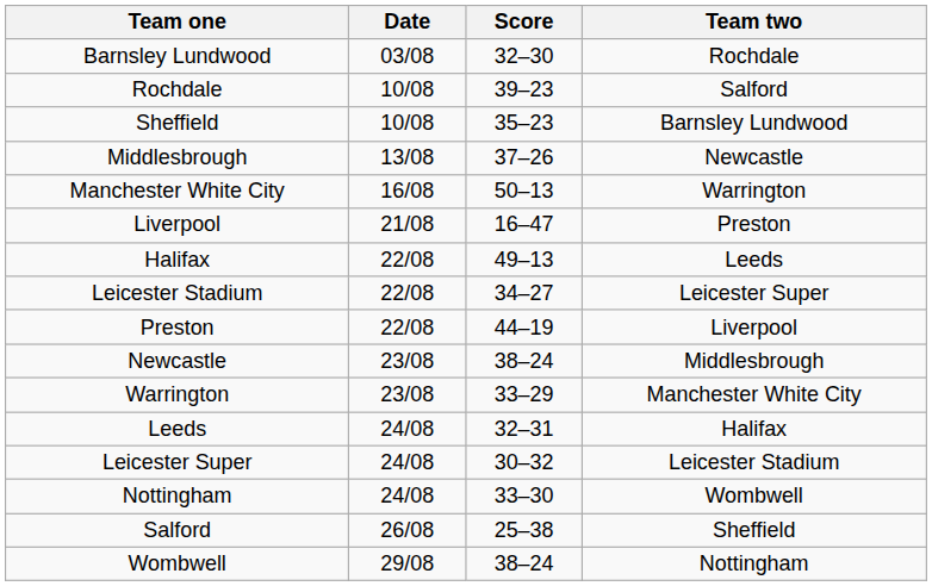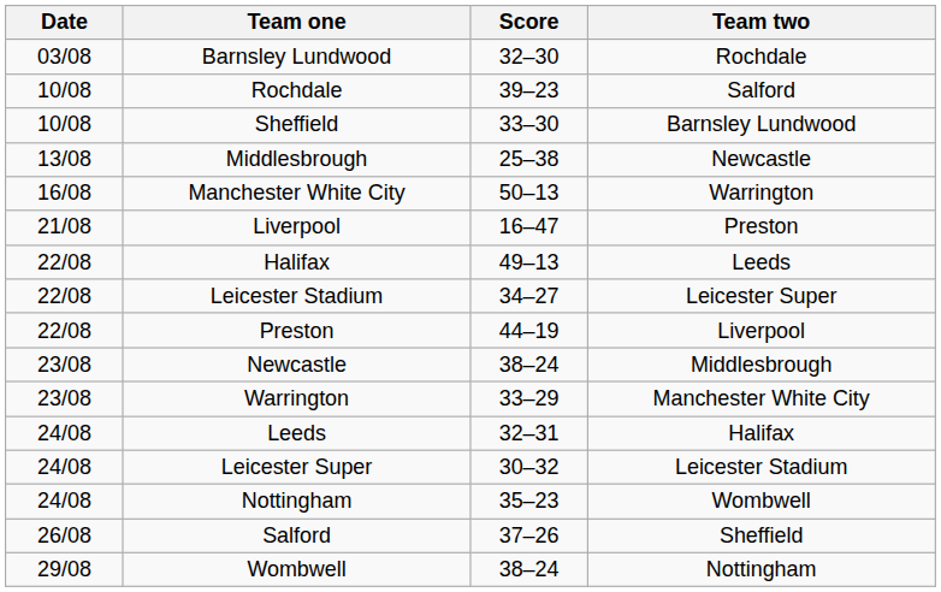columns swapped: Date <-> Team one
row 4 | Score: 35–23 -> 33–30
row 5 | Score: 37–26 -> 25–38
row 15 | Score: 33–30 -> 35–23
row 16 | Score: 25–38 -> 37–26
